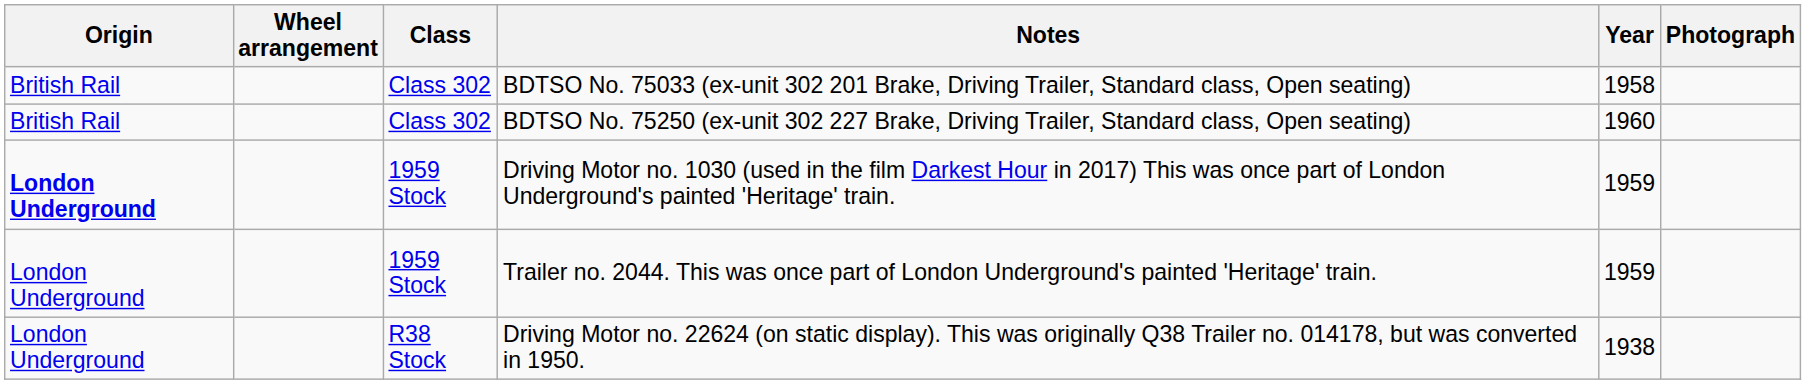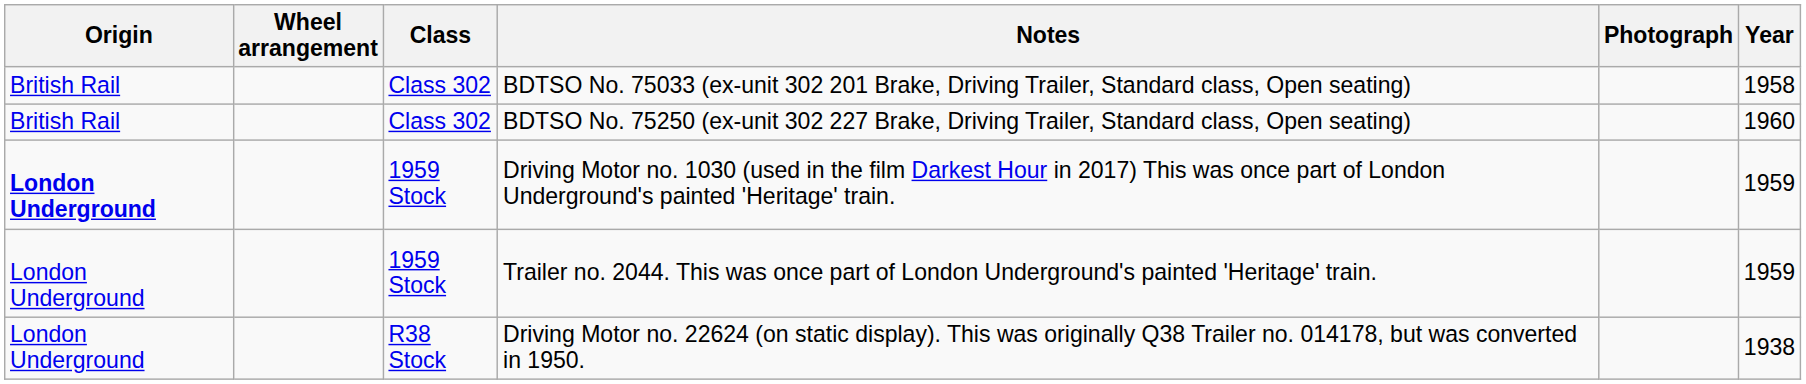columns swapped: Year <-> Photograph
